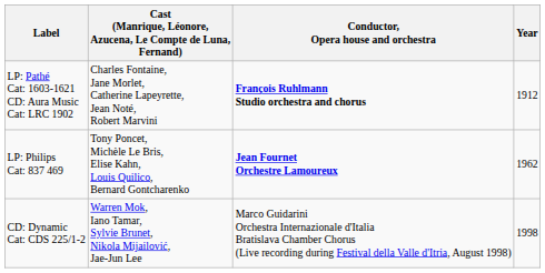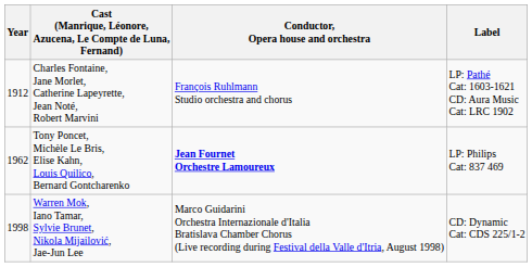columns swapped: Year <-> Label
row 2 | Conductor, Opera house and orchestra: bold -> normal
